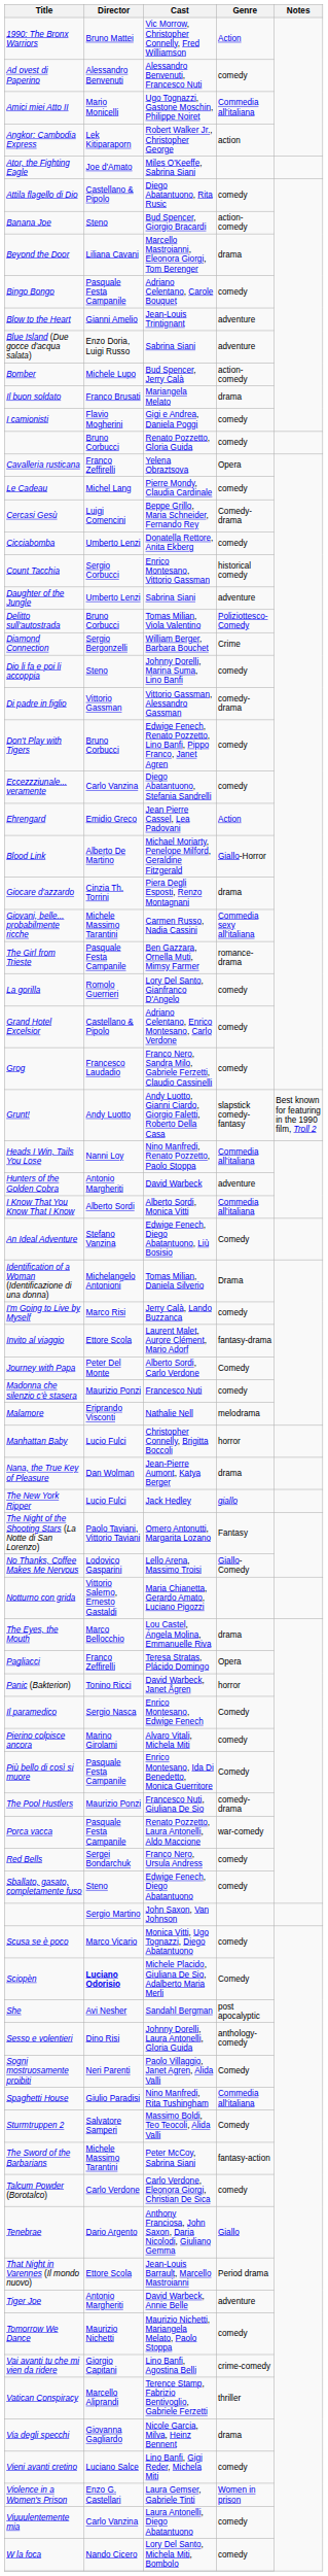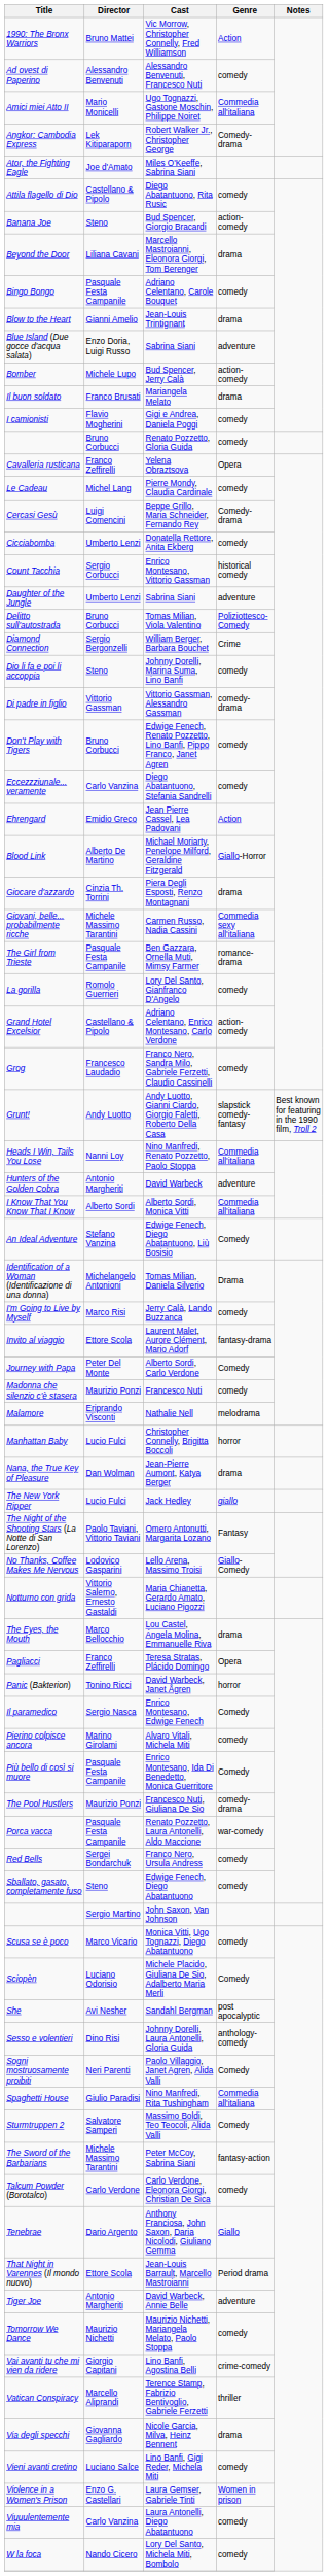Angkor: Cambodia Express | Genre: action -> Comedy-drama
Blow to the Heart | Genre: adventure -> drama
Grand Hotel Excelsior | Genre: comedy -> action-comedy
Sciopèn | Director: bold -> normal
